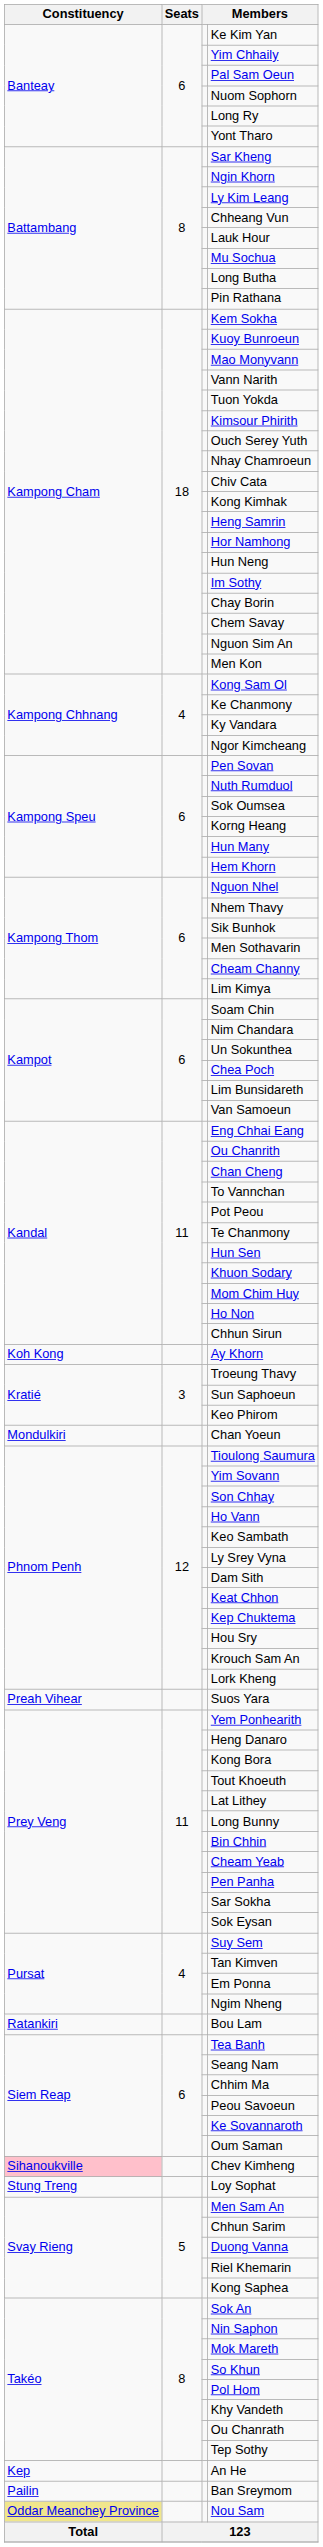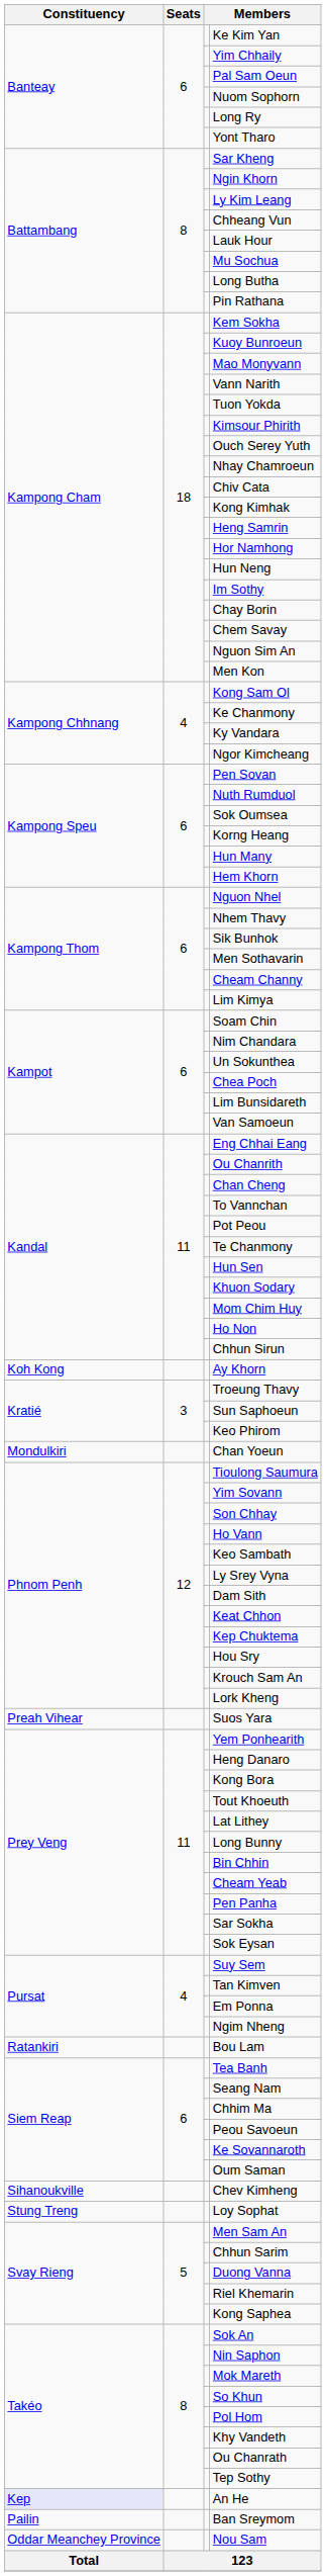Chev Kimheng | Constituency: pink background -> no background
An He | Constituency: no background -> lavender background
Nou Sam | Constituency: khaki background -> no background
